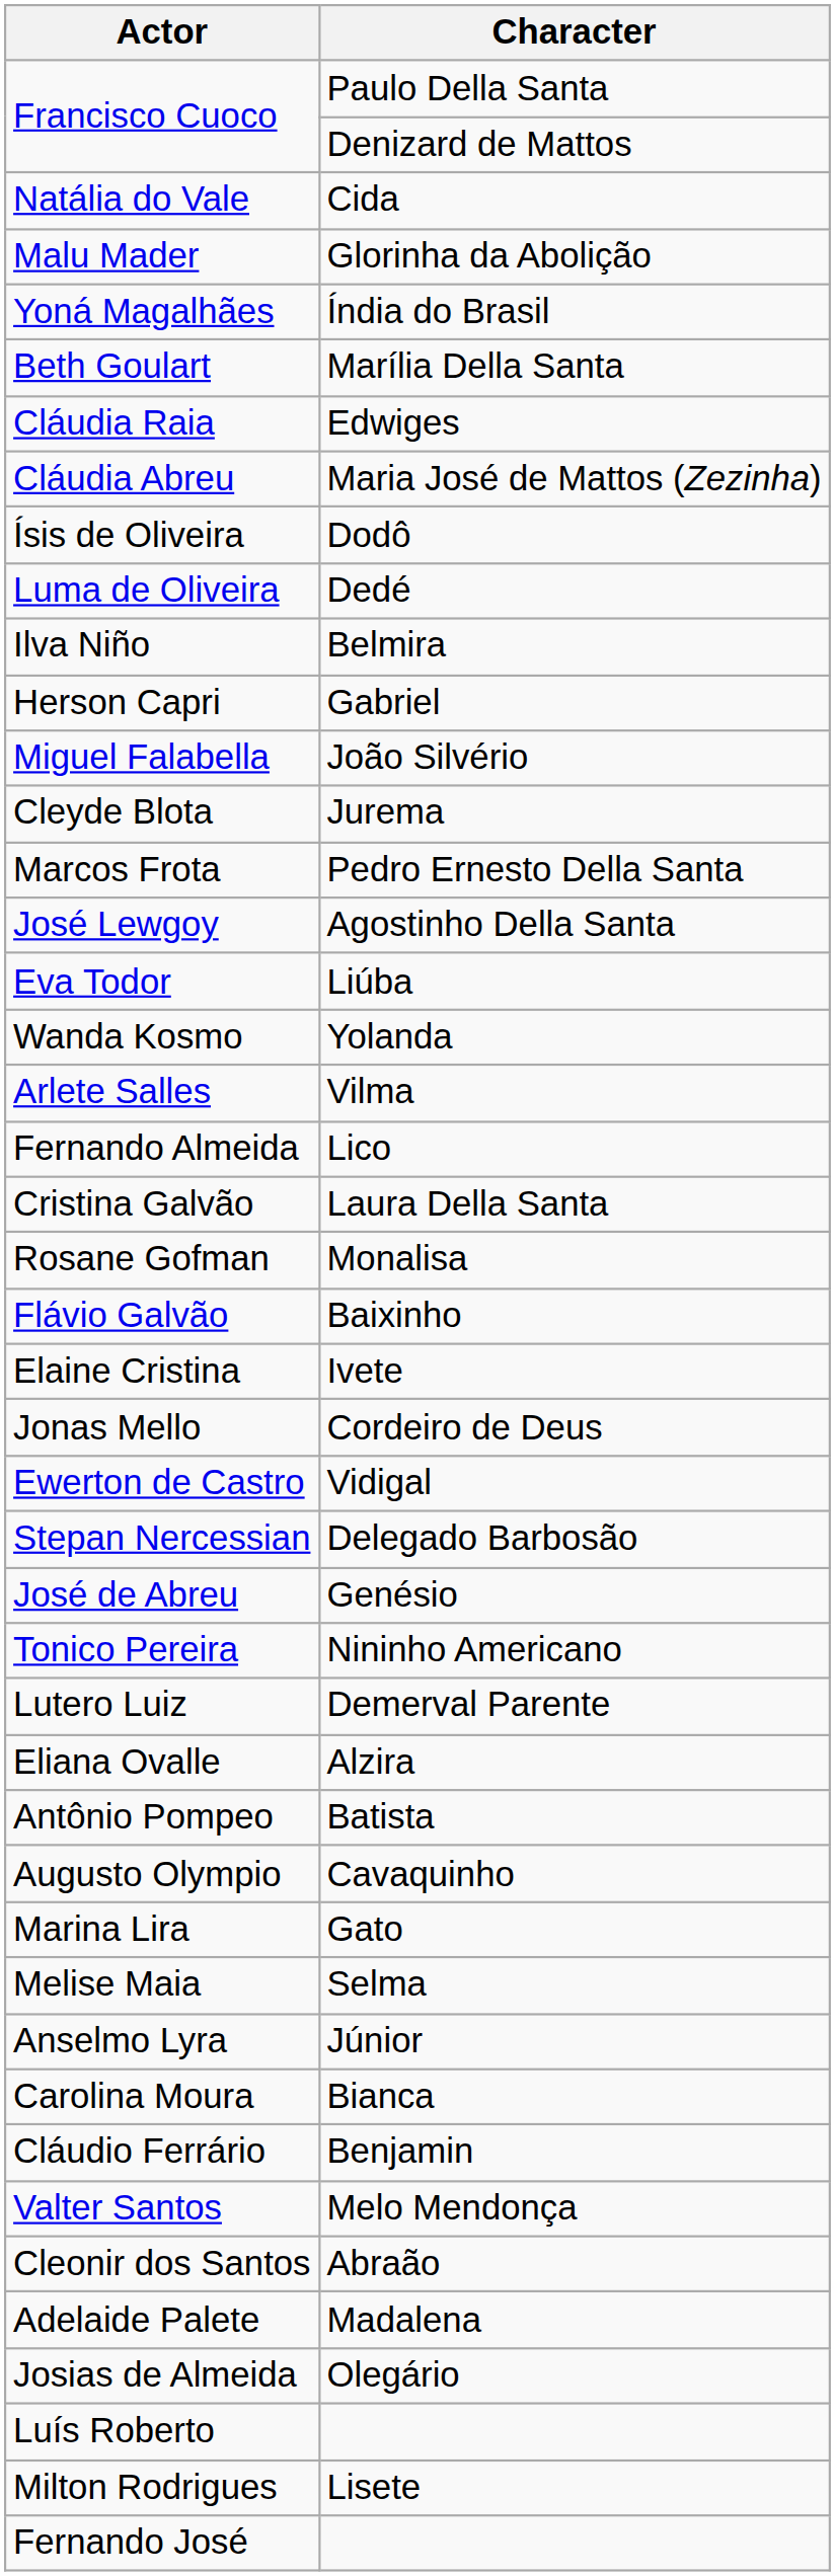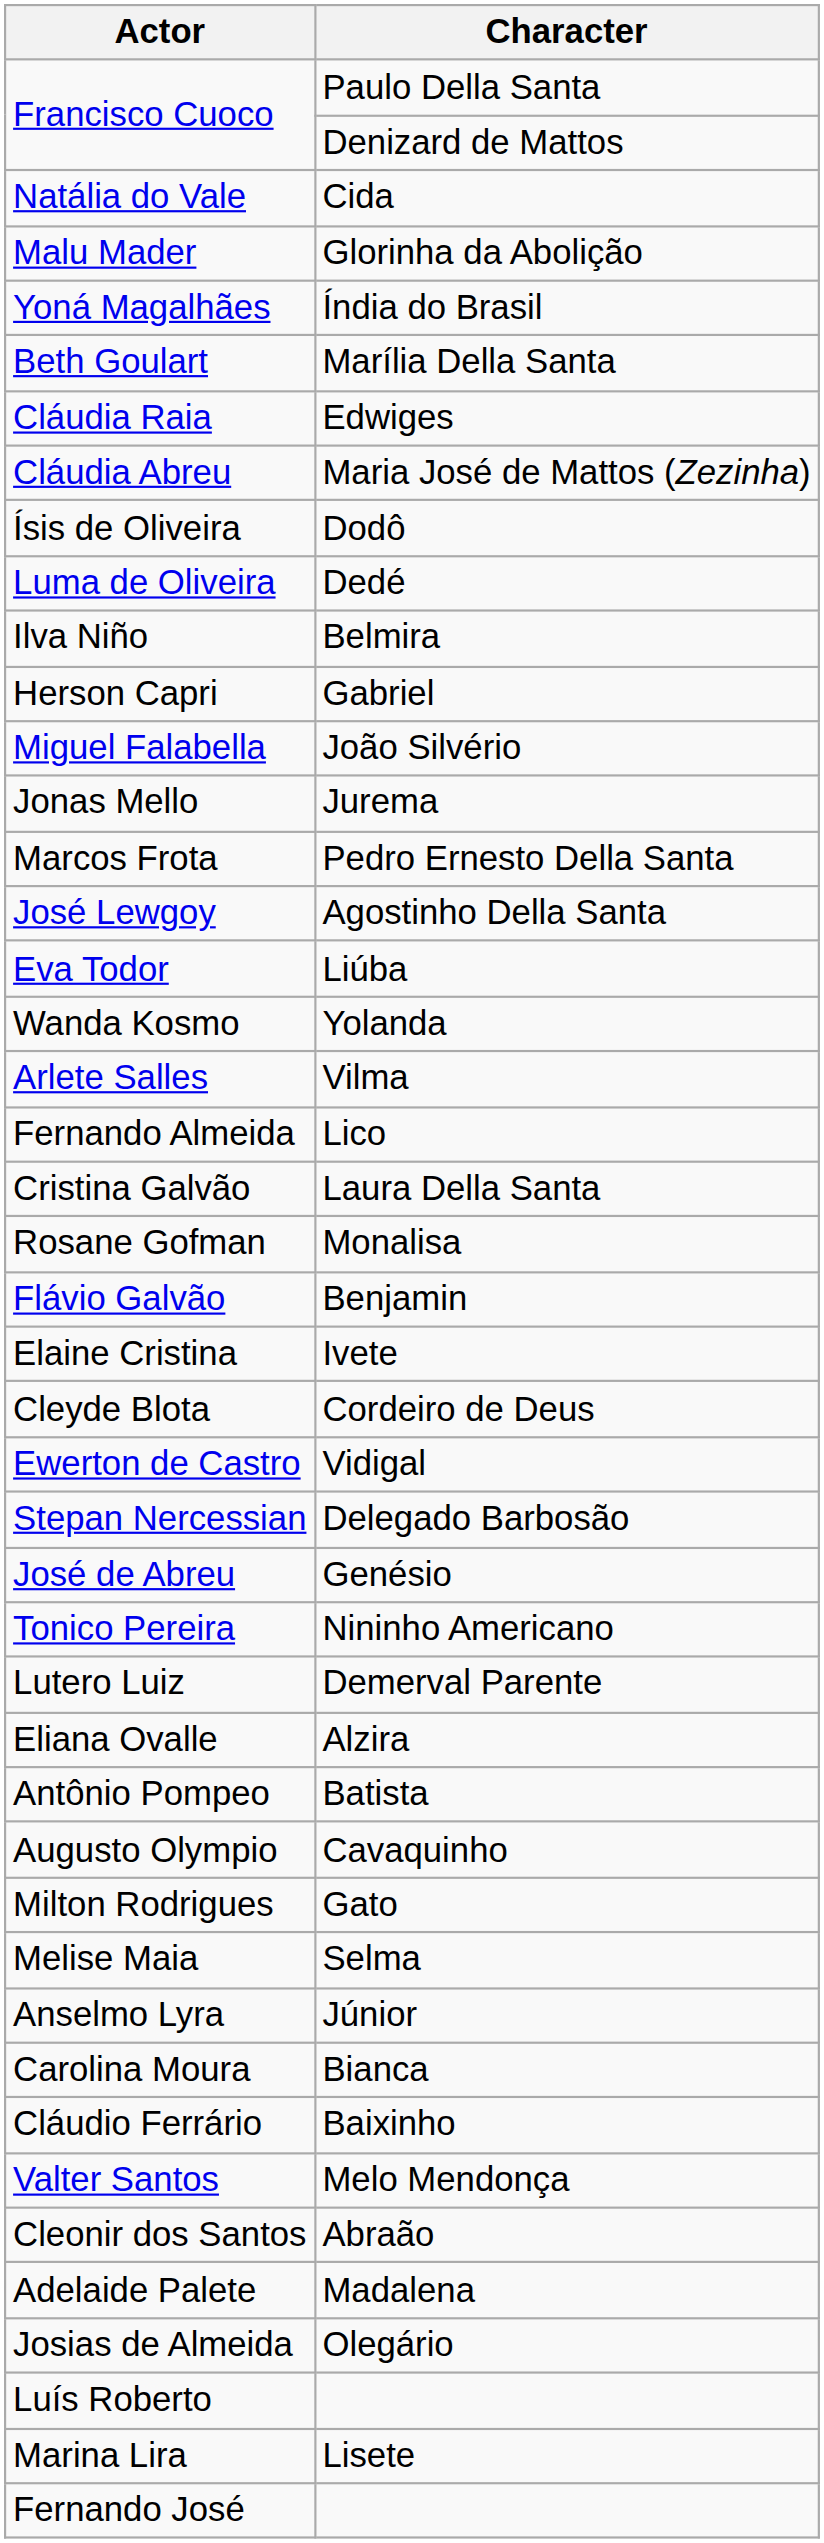row 15 | Actor: Cleyde Blota -> Jonas Mello
row 24 | Character: Baixinho -> Benjamin
row 26 | Actor: Jonas Mello -> Cleyde Blota
row 35 | Actor: Marina Lira -> Milton Rodrigues
row 39 | Character: Benjamin -> Baixinho
row 45 | Actor: Milton Rodrigues -> Marina Lira
